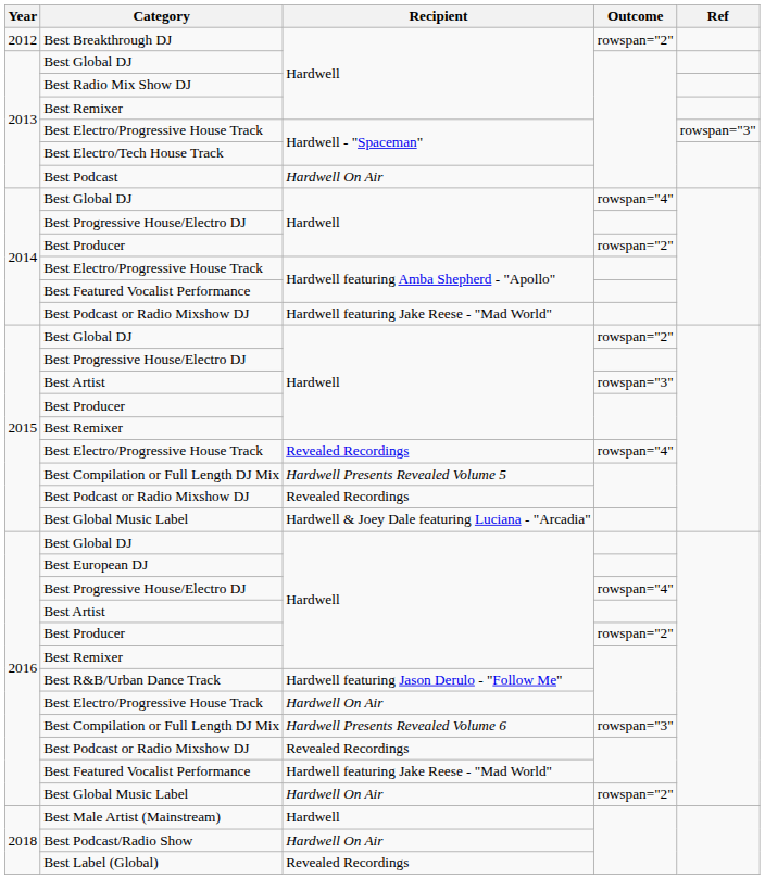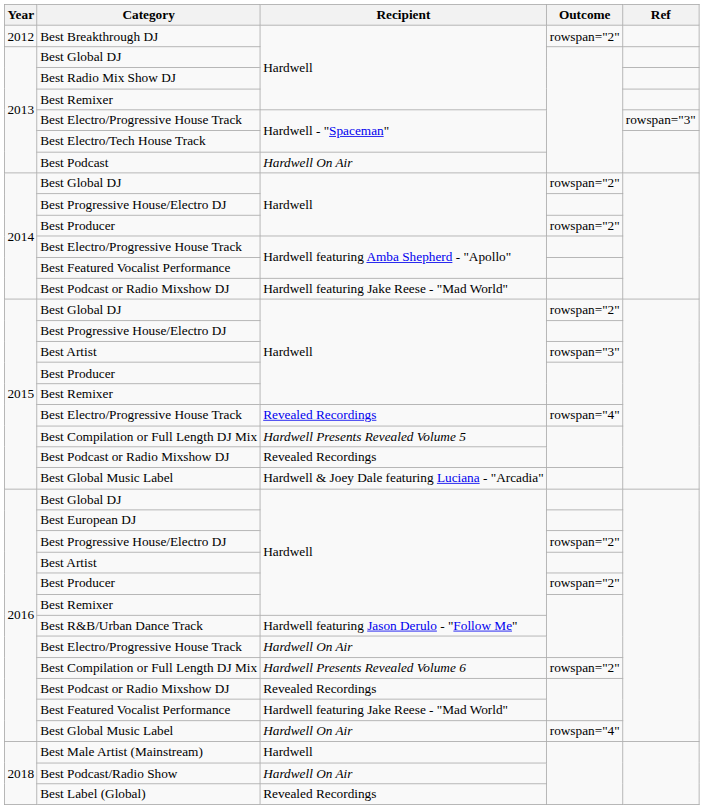2014 / Best Global DJ | Outcome: rowspan="4" -> rowspan="2"
2016 / Best Progressive House/Electro DJ | Outcome: rowspan="4" -> rowspan="2"
2016 / Best Compilation or Full Length DJ Mix | Outcome: rowspan="3" -> rowspan="2"
2016 / Best Global Music Label | Outcome: rowspan="2" -> rowspan="4"
